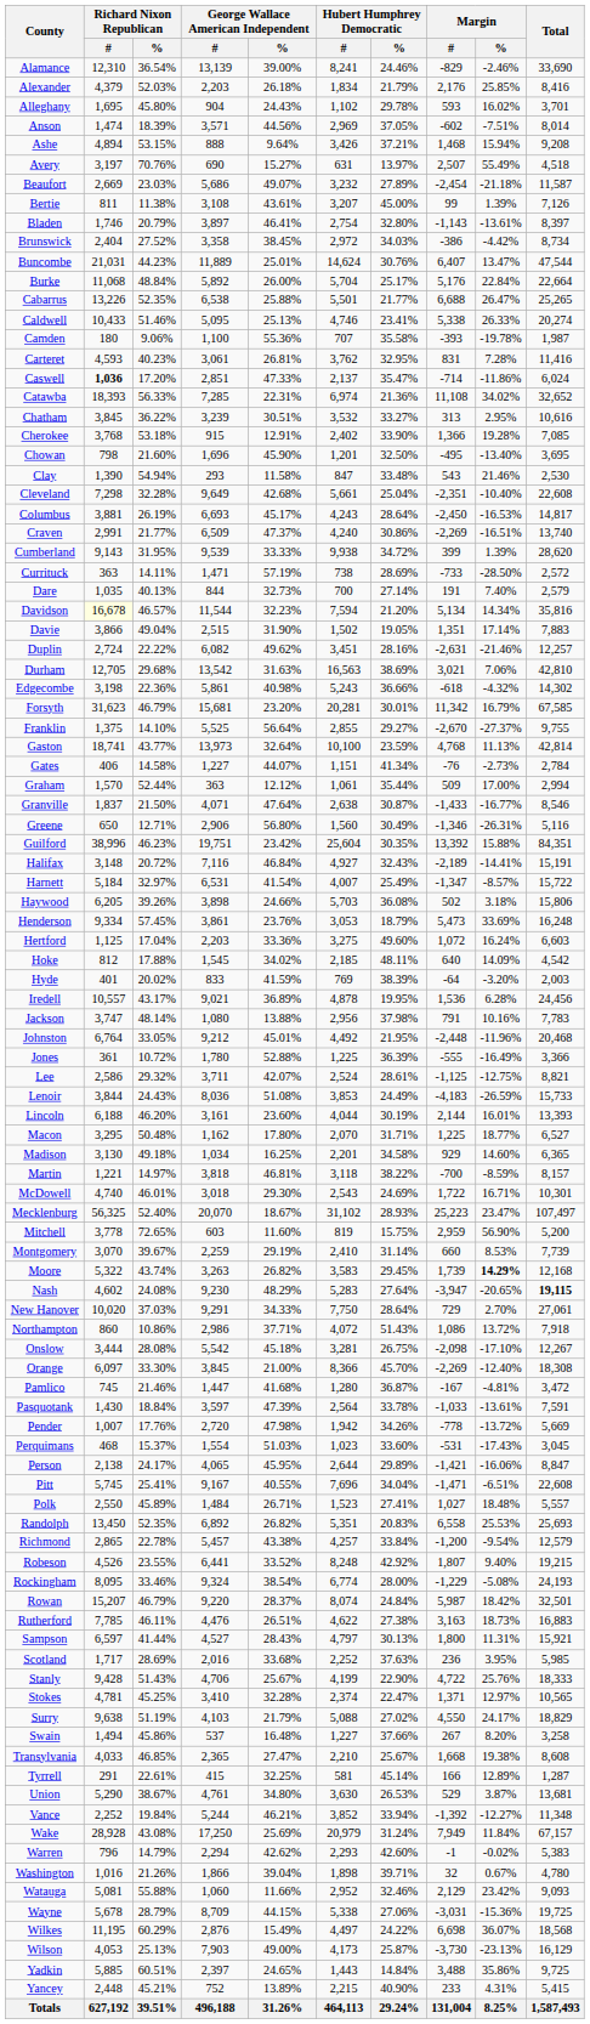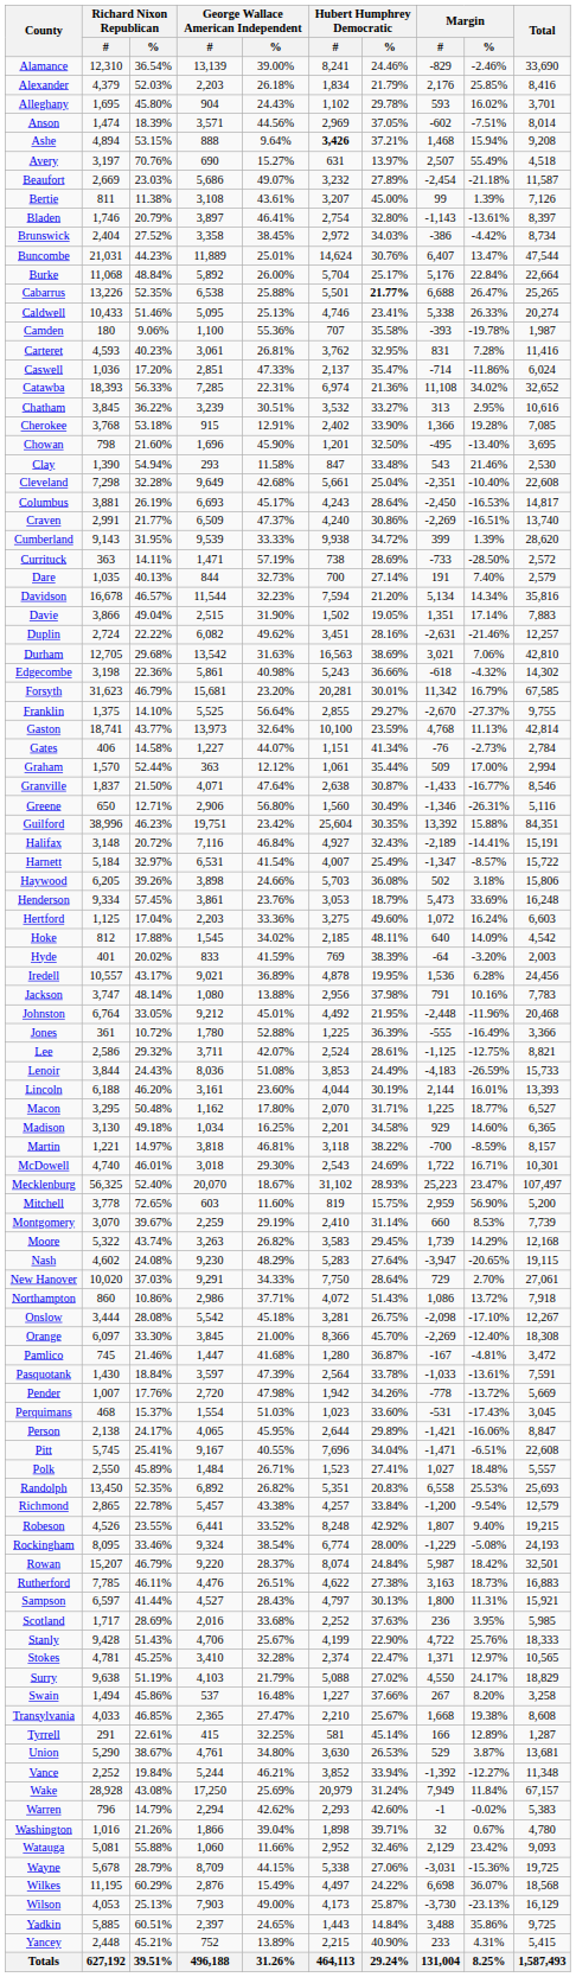Ashe | Hubert Humphrey Democratic / #: normal -> bold
Cabarrus | Hubert Humphrey Democratic / %: normal -> bold
Caswell | Richard Nixon Republican / #: bold -> normal
Davidson | Richard Nixon Republican / #: lightyellow background -> no background
Moore | Margin / %: bold -> normal
Nash | Total: bold -> normal
